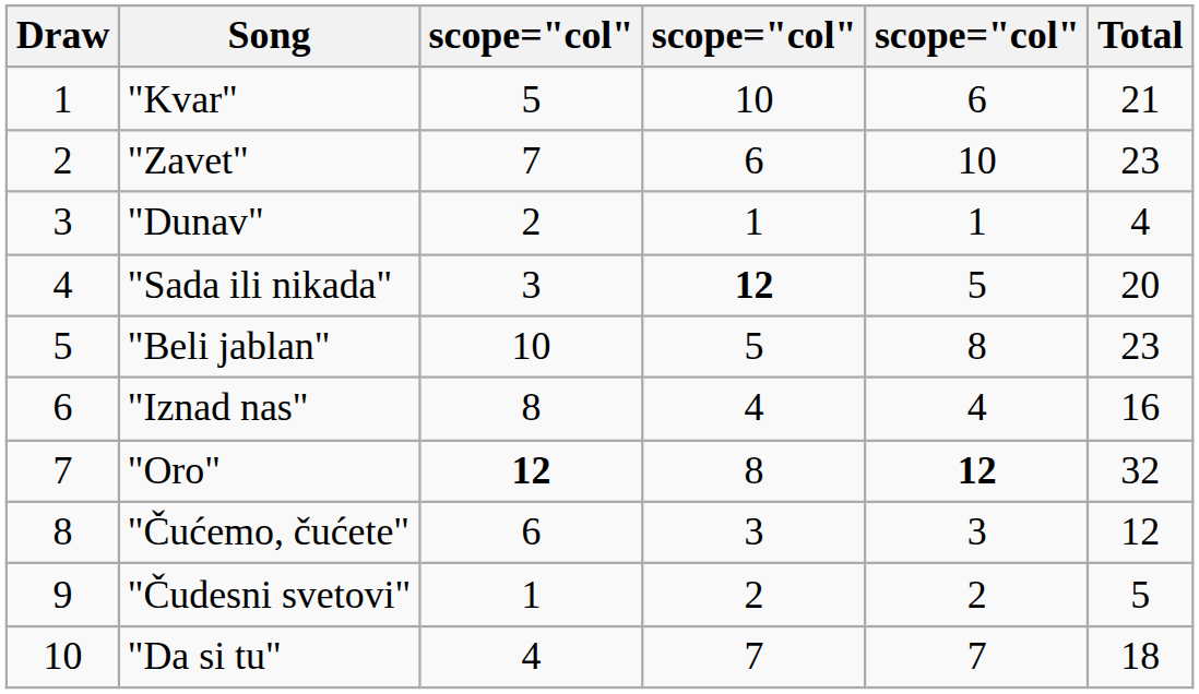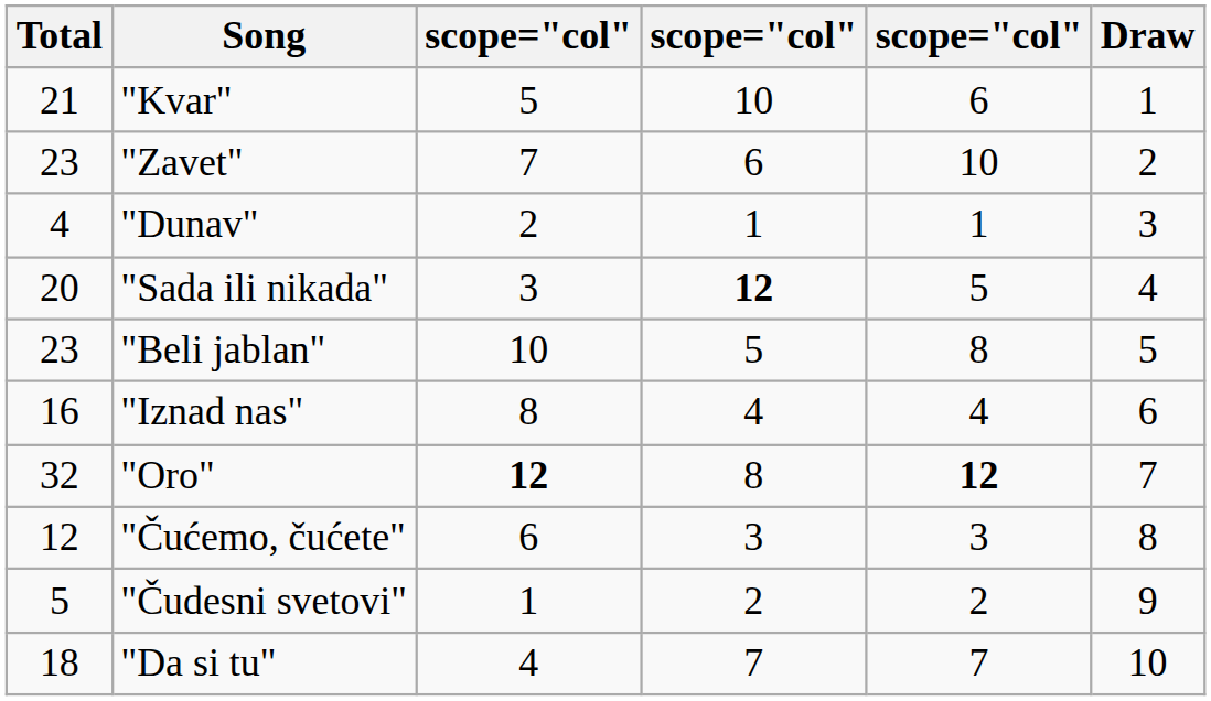columns swapped: Draw <-> Total
